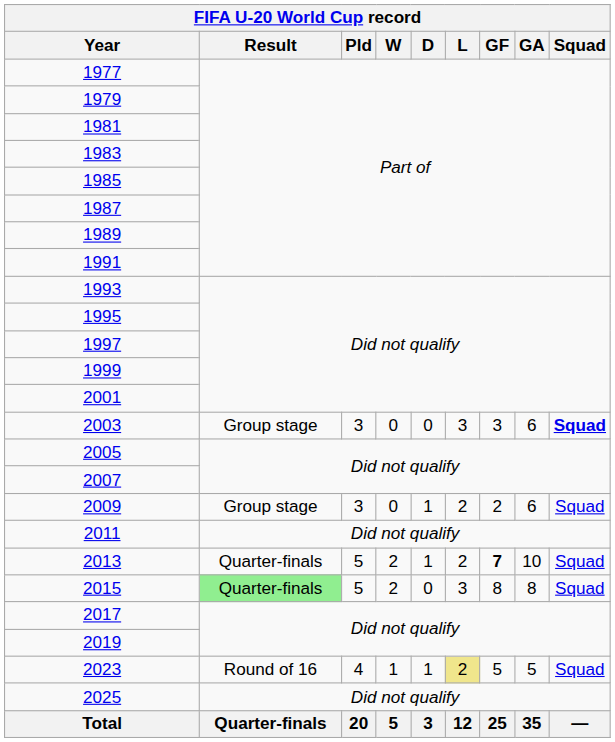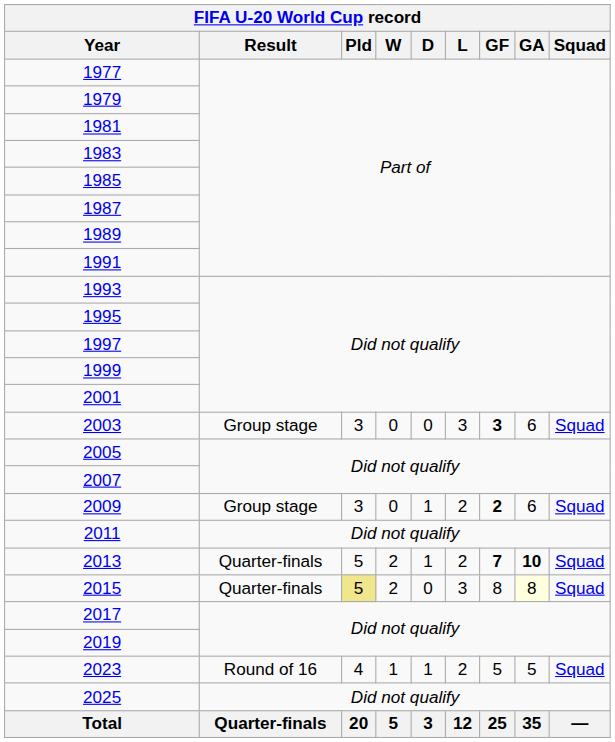2003 | GF: normal -> bold
2003 | Squad: bold -> normal
2009 | GF: normal -> bold
2013 | GA: normal -> bold
2015 | Result: lightgreen background -> no background
2015 | Pld: no background -> khaki background
2015 | GA: no background -> lightyellow background
2023 | L: khaki background -> no background
